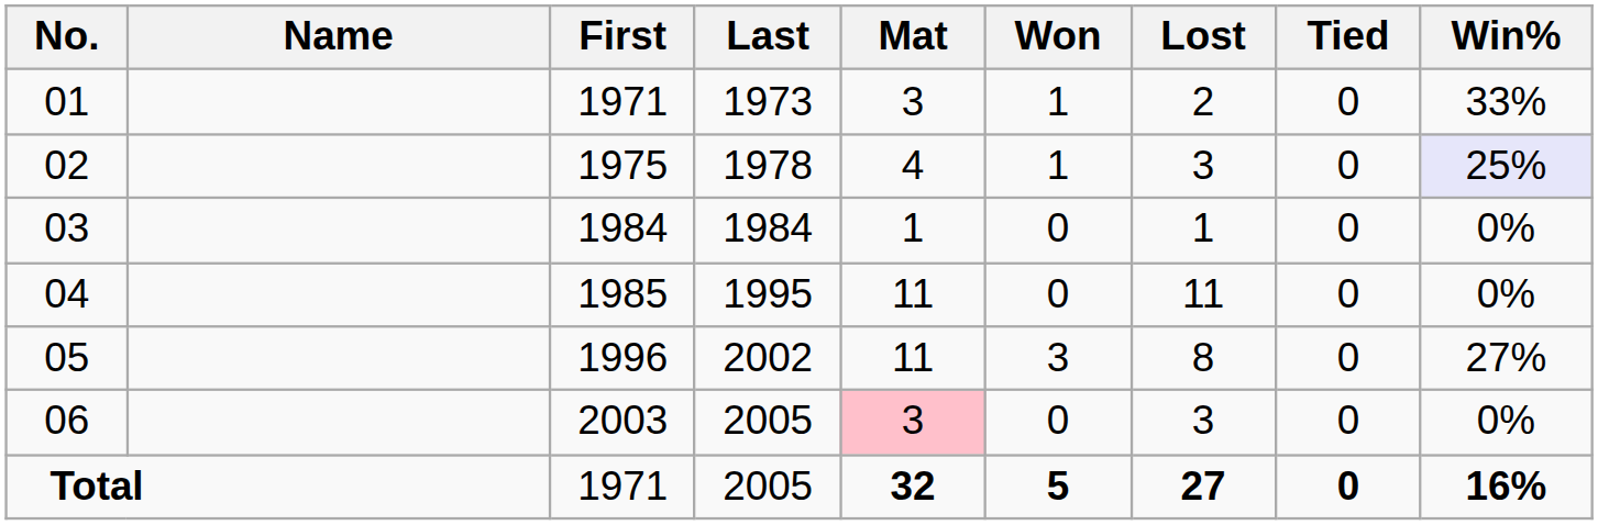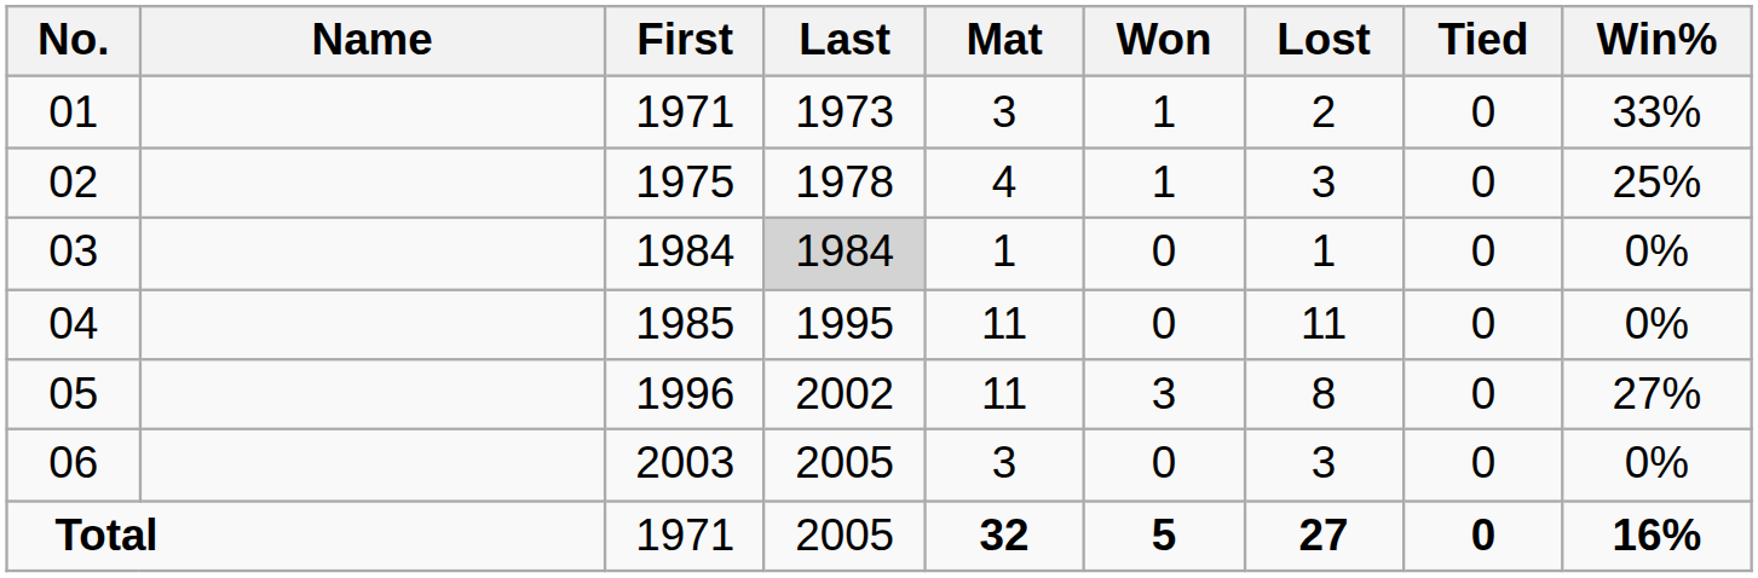02 | Win%: lavender background -> no background
03 | Last: no background -> lightgrey background
06 | Mat: pink background -> no background
